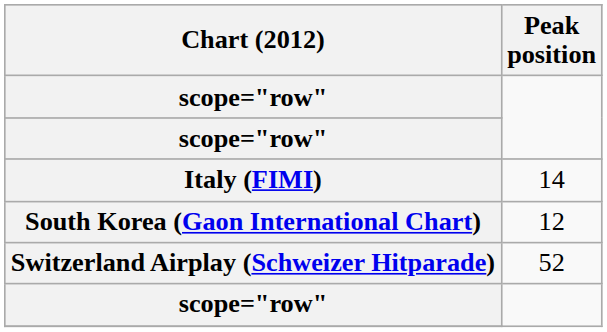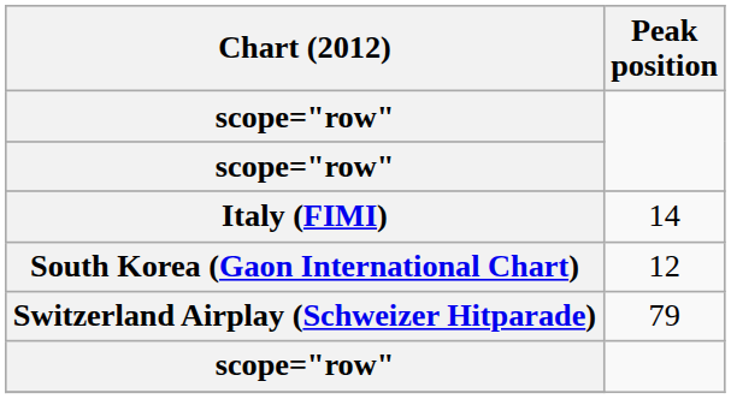Switzerland Airplay (Schweizer Hitparade) | Peak position: 52 -> 79
